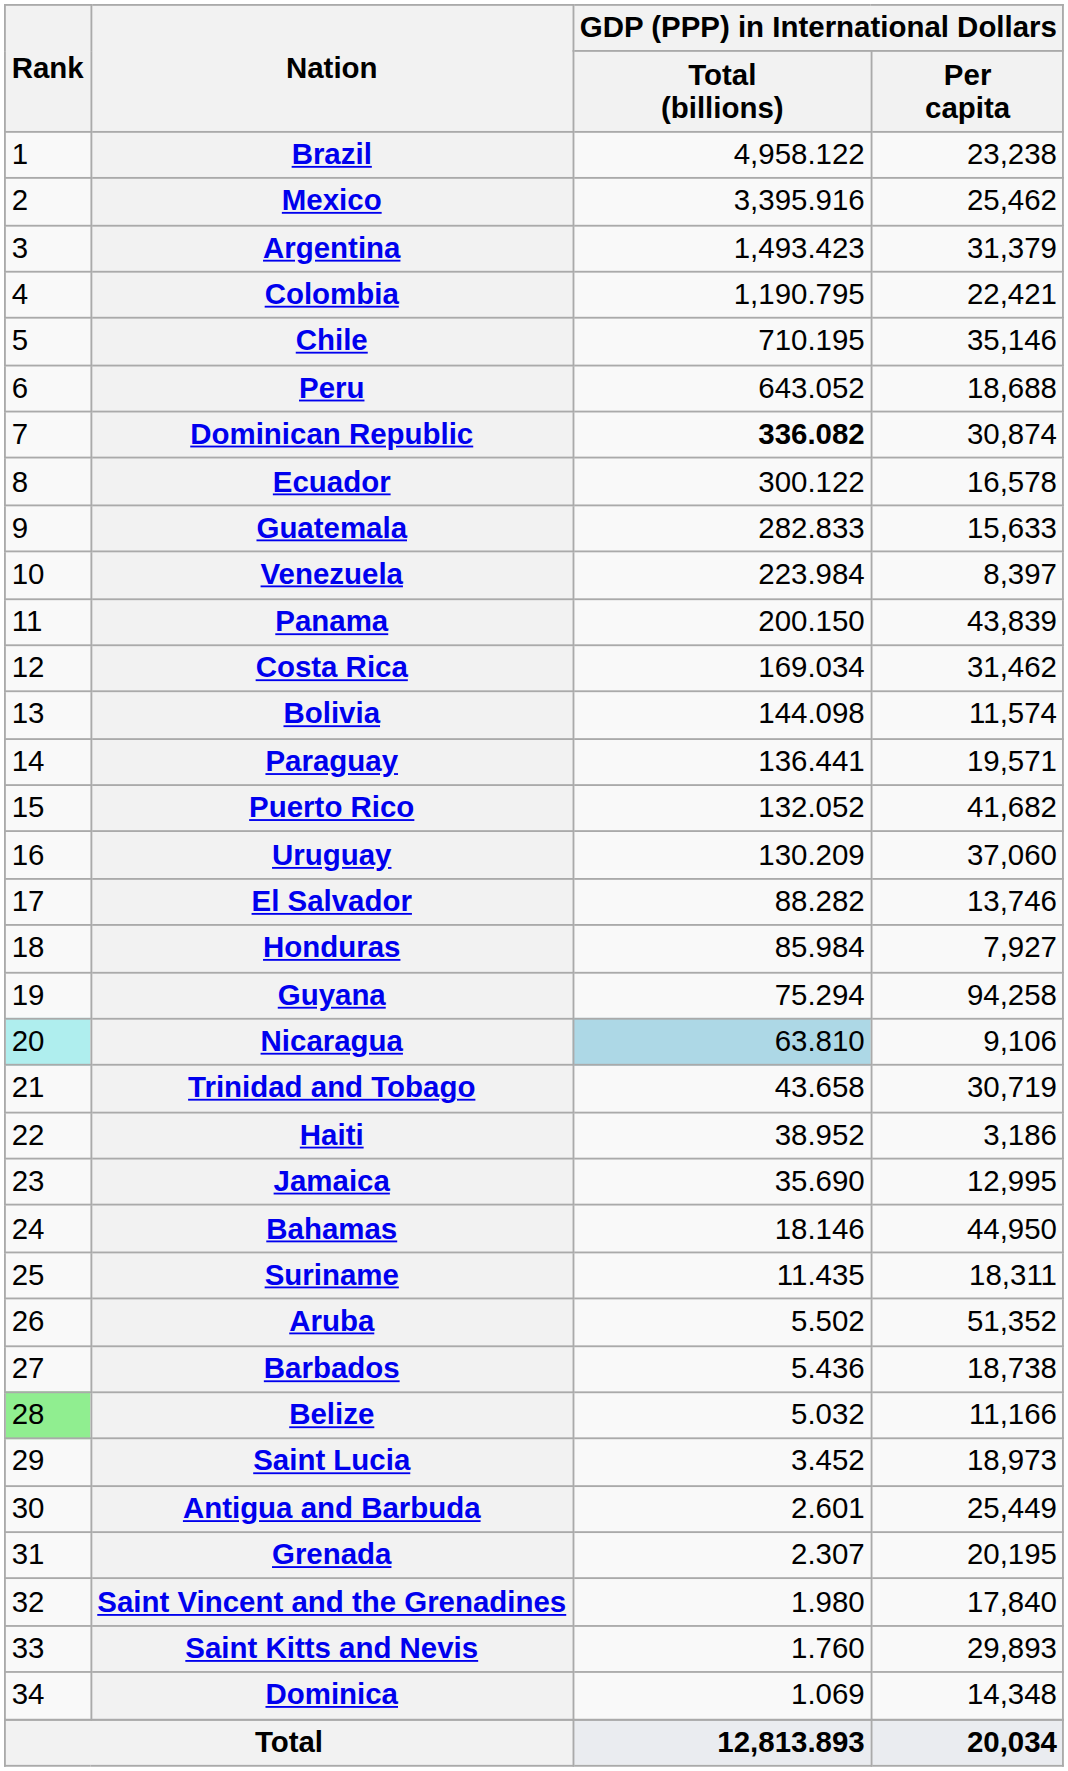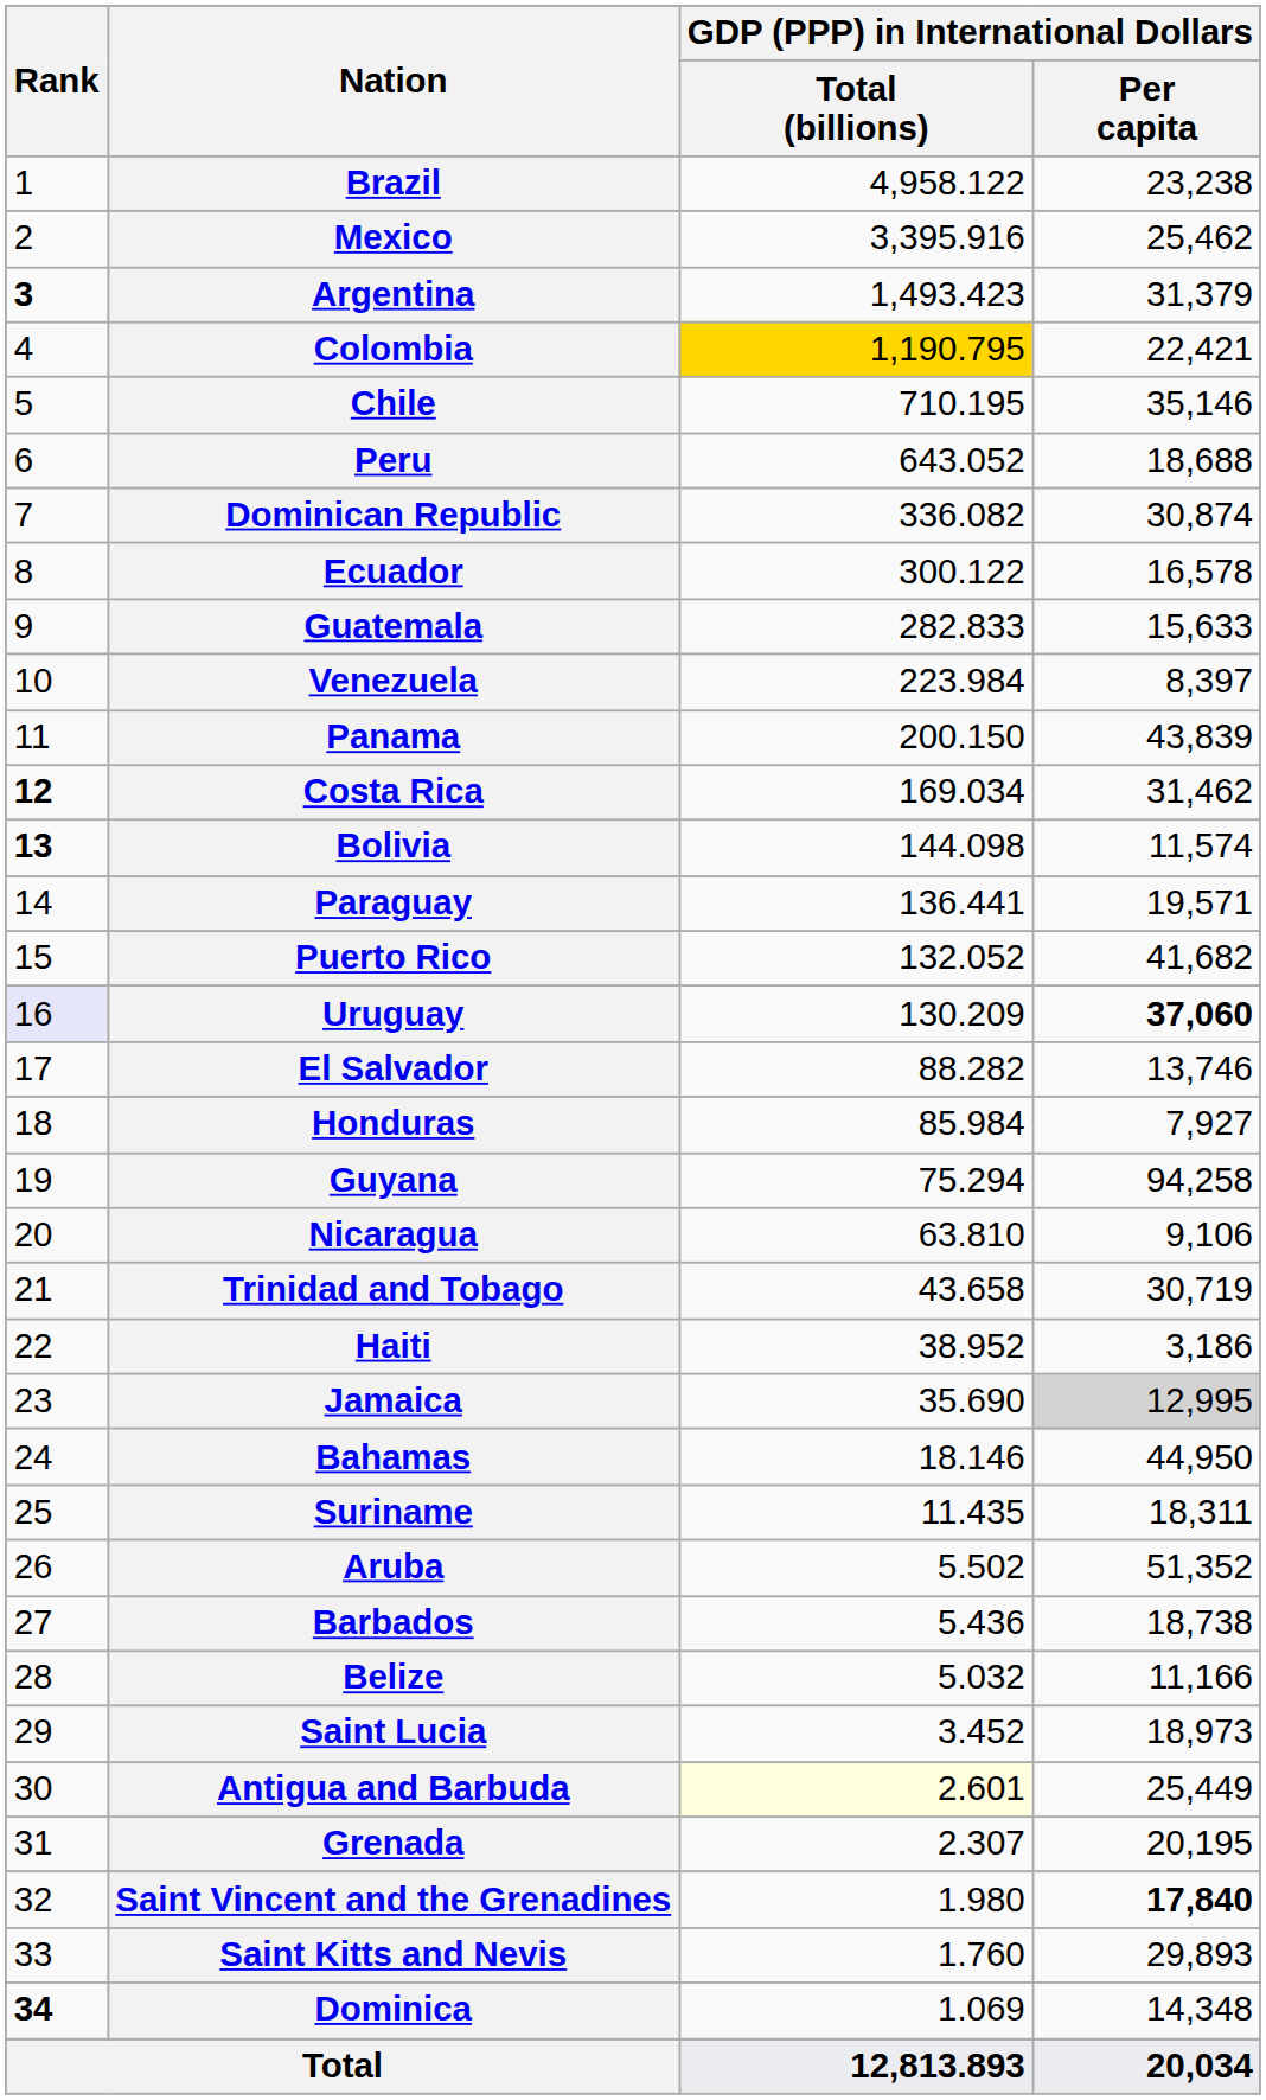Argentina | Rank: normal -> bold
Colombia | GDP (PPP) in International Dollars / Total (billions): no background -> gold background
Dominican Republic | GDP (PPP) in International Dollars / Total (billions): bold -> normal
Costa Rica | Rank: normal -> bold
Bolivia | Rank: normal -> bold
Uruguay | Rank: no background -> lavender background
Uruguay | GDP (PPP) in International Dollars / Per capita: normal -> bold
Nicaragua | Rank: paleturquoise background -> no background
Nicaragua | GDP (PPP) in International Dollars / Total (billions): lightblue background -> no background
Jamaica | GDP (PPP) in International Dollars / Per capita: no background -> lightgrey background
Belize | Rank: lightgreen background -> no background
Antigua and Barbuda | GDP (PPP) in International Dollars / Total (billions): no background -> lightyellow background
Saint Vincent and the Grenadines | GDP (PPP) in International Dollars / Per capita: normal -> bold
Dominica | Rank: normal -> bold
